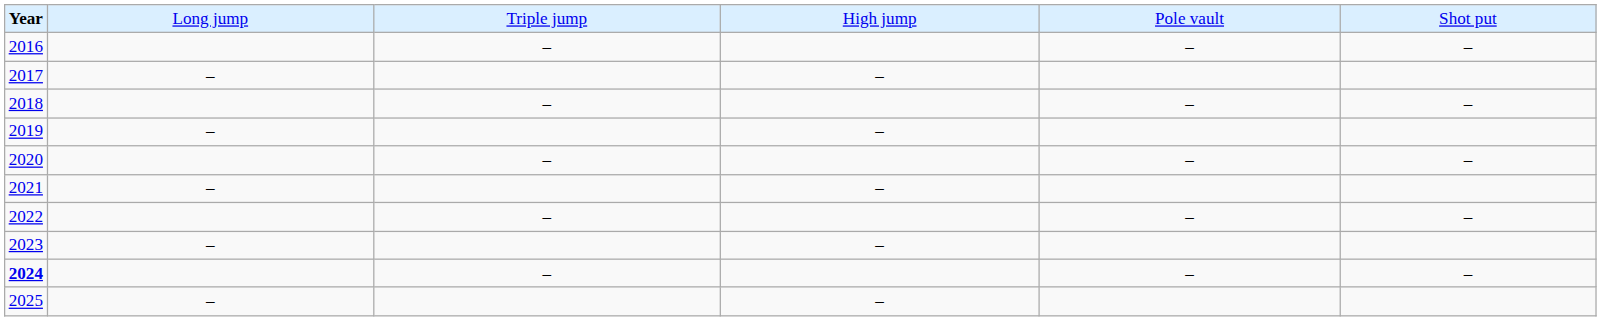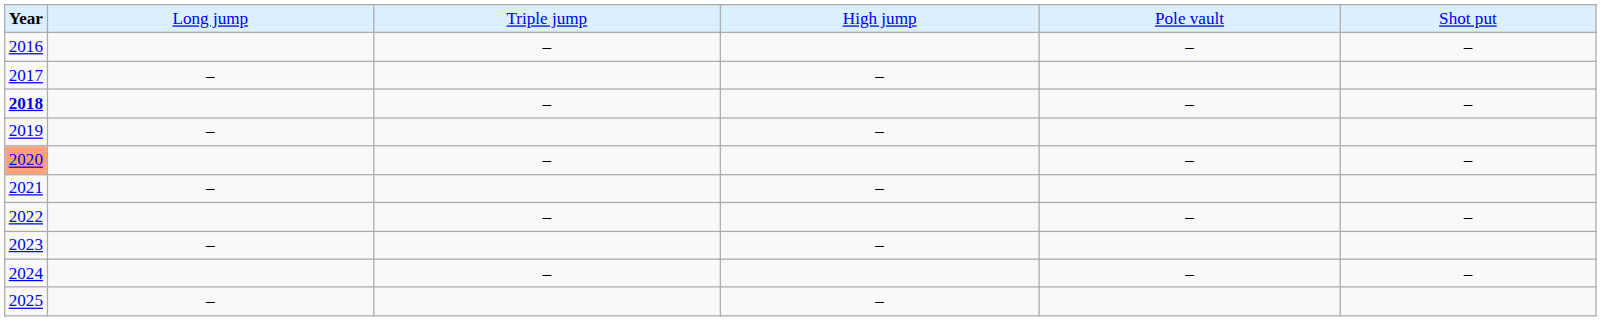2018 | column 1: normal -> bold
2020 | column 1: no background -> lightsalmon background
2024 | column 1: bold -> normal
